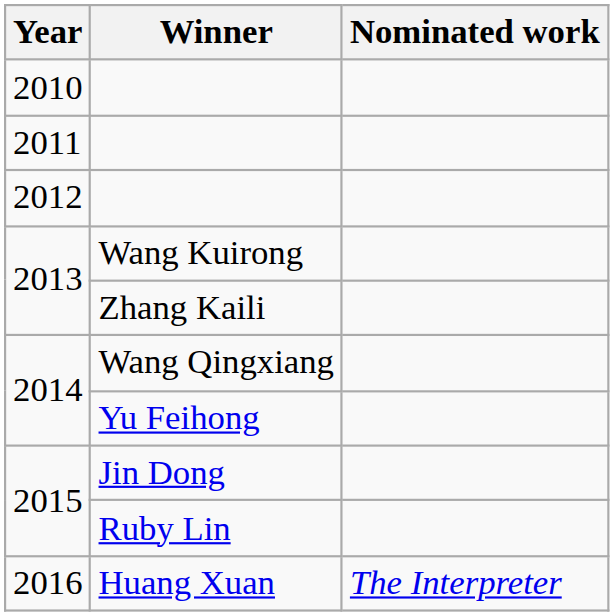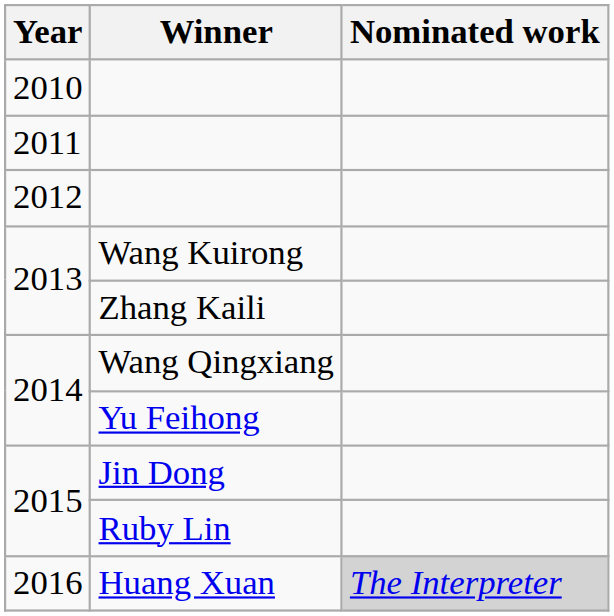Huang Xuan | Nominated work: no background -> lightgrey background
